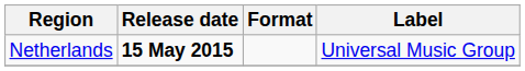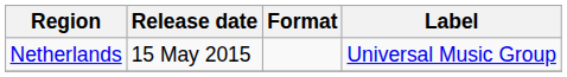Netherlands | Release date: bold -> normal
